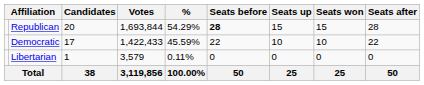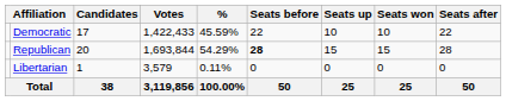rows swapped: Republican <-> Democratic
